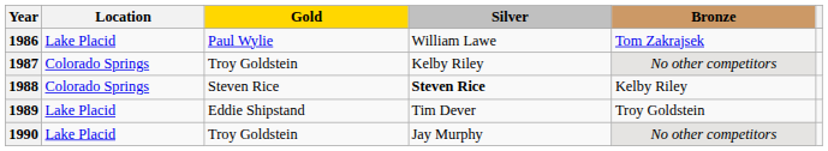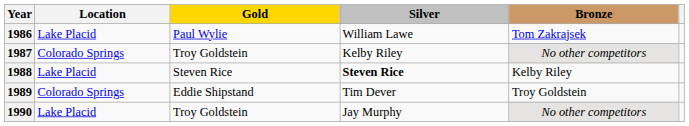1988 | Location: Colorado Springs -> Lake Placid
1989 | Location: Lake Placid -> Colorado Springs
